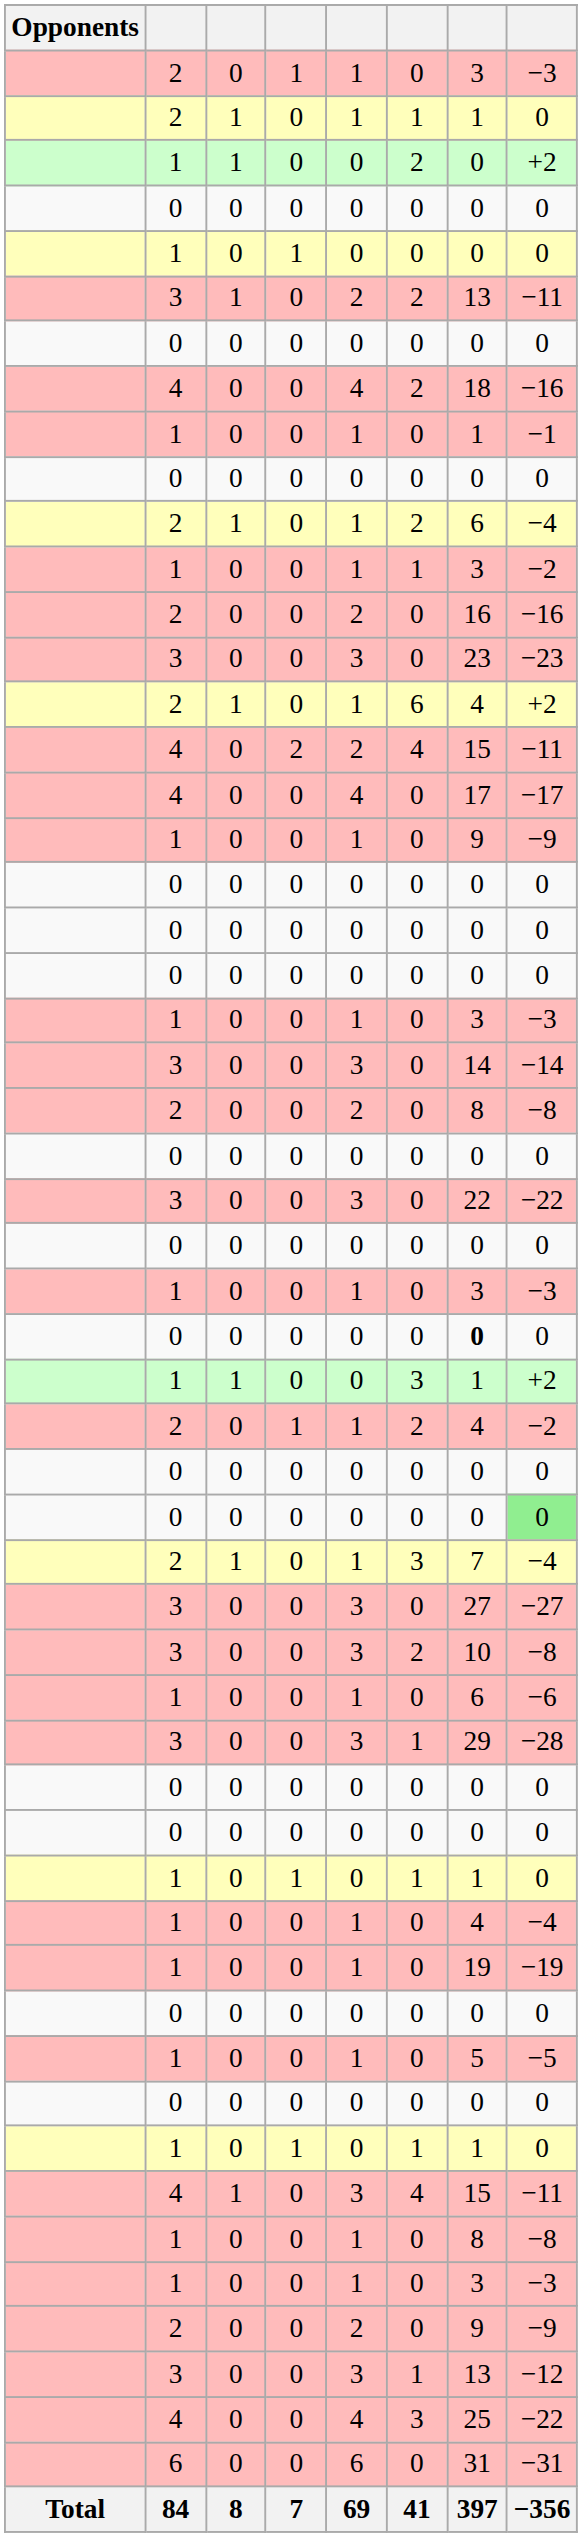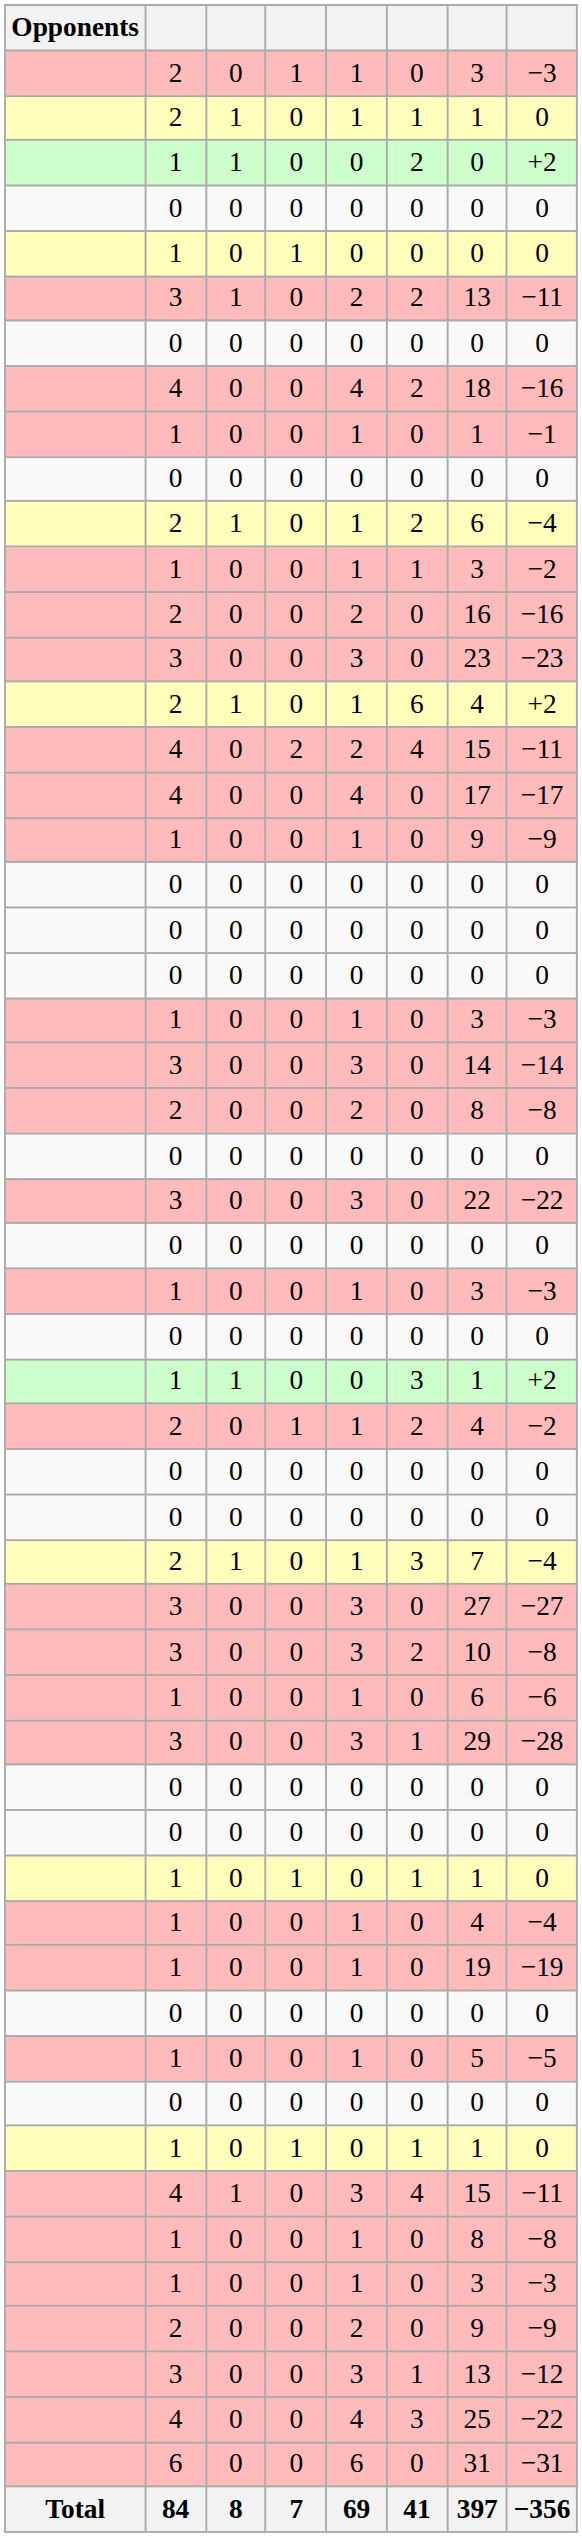row 30 | column 7: bold -> normal
row 34 | column 8: lightgreen background -> no background
